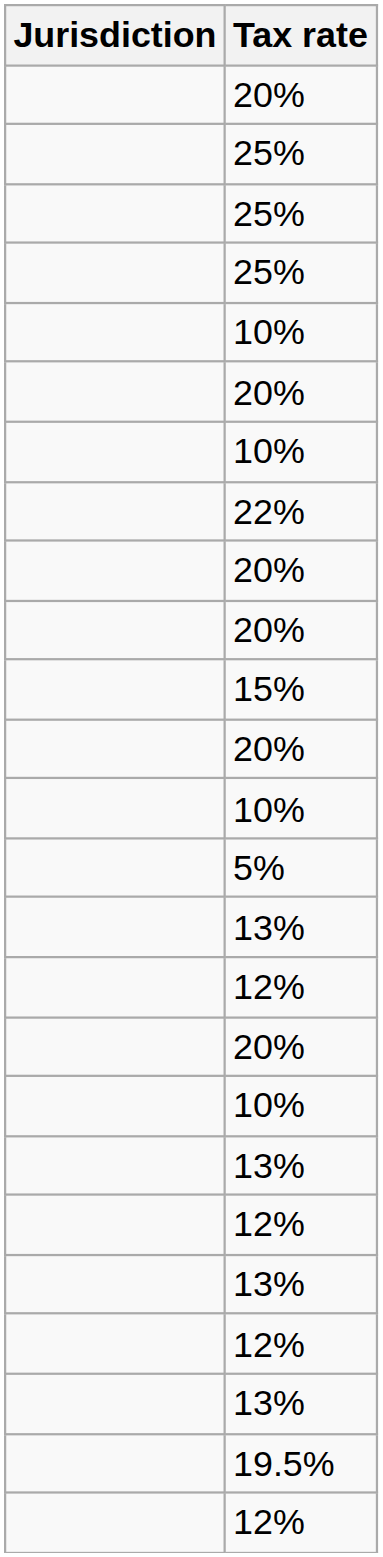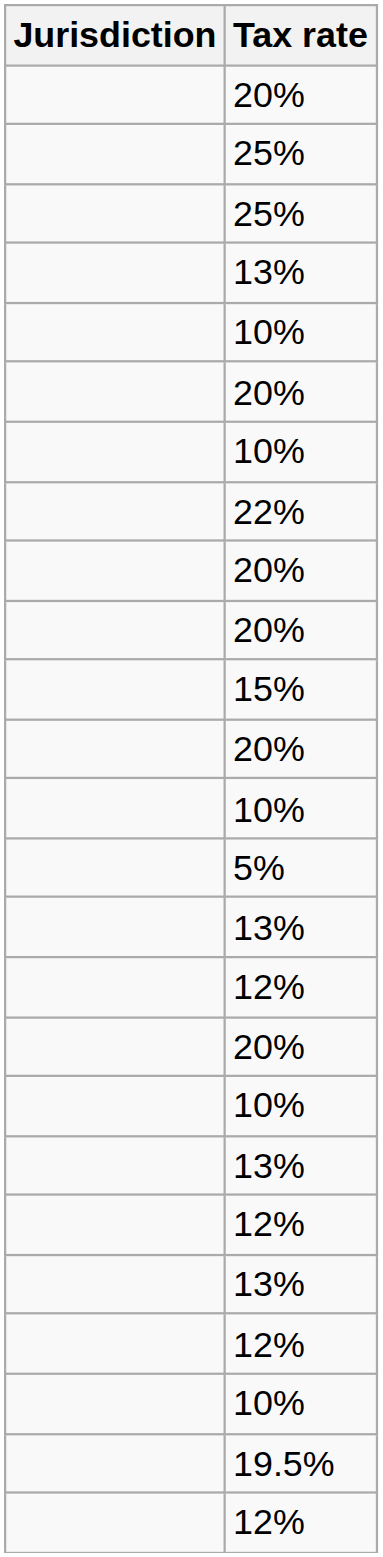row 5 | Tax rate: 25% -> 13%
row 24 | Tax rate: 13% -> 10%
